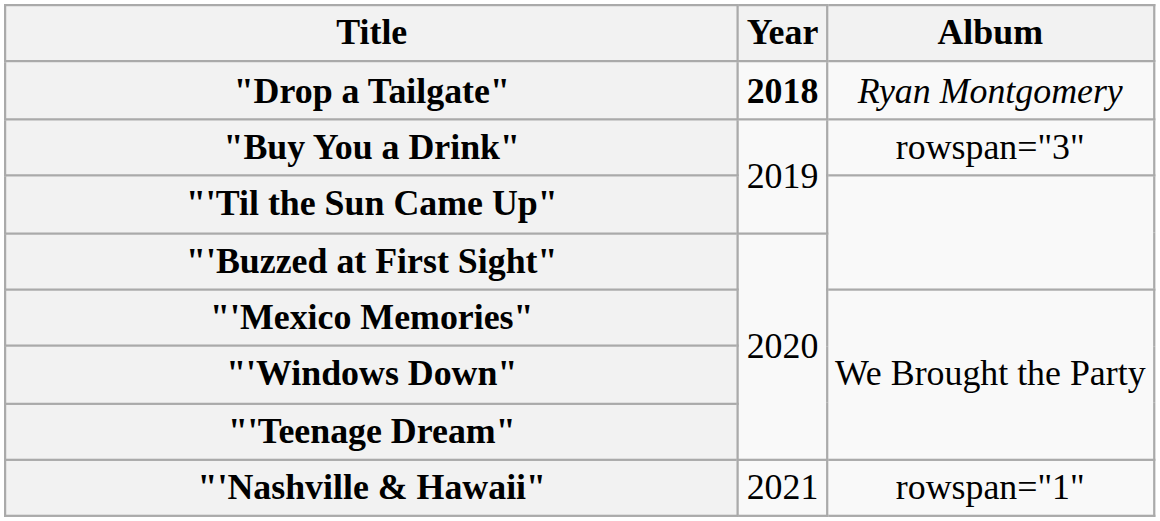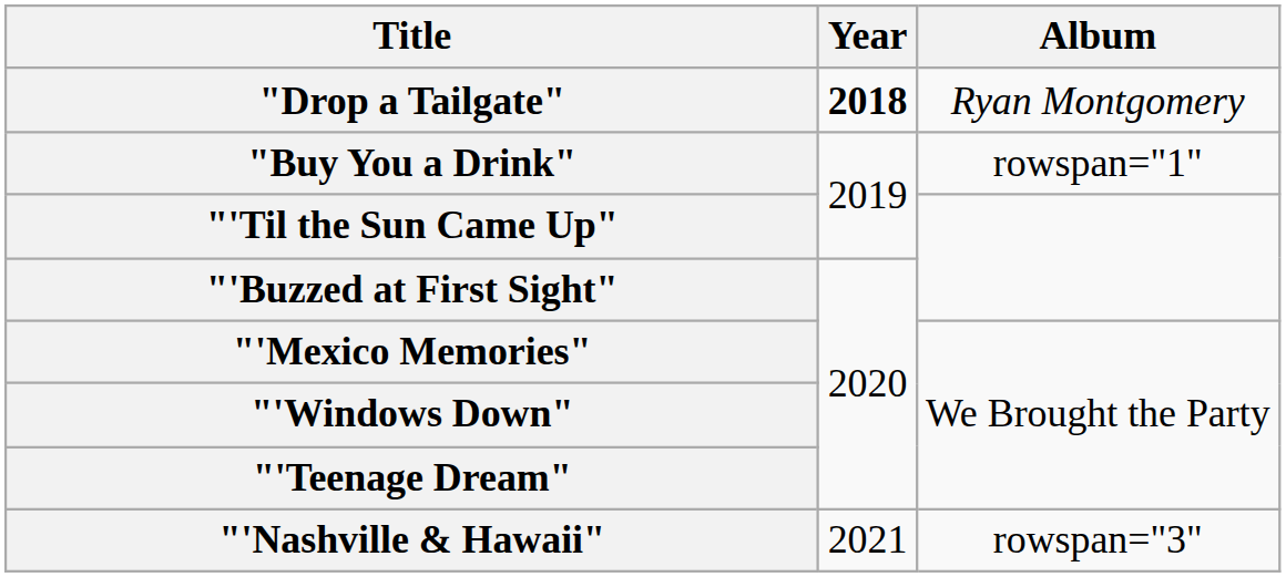"Buy You a Drink" | Album: rowspan="3" -> rowspan="1"
"'Nashville & Hawaii" | Album: rowspan="1" -> rowspan="3"
